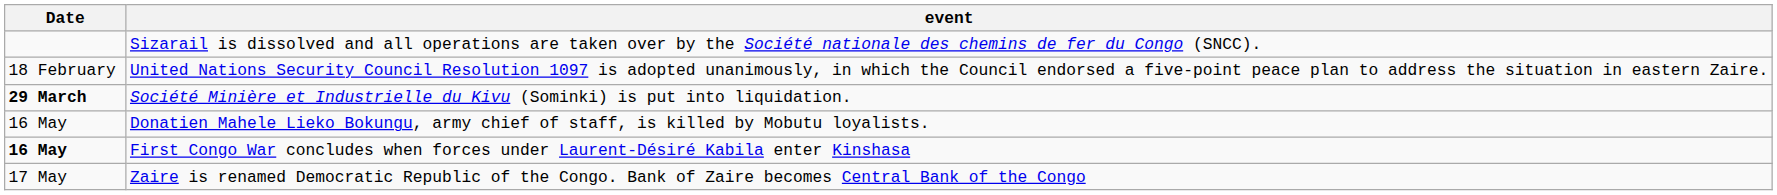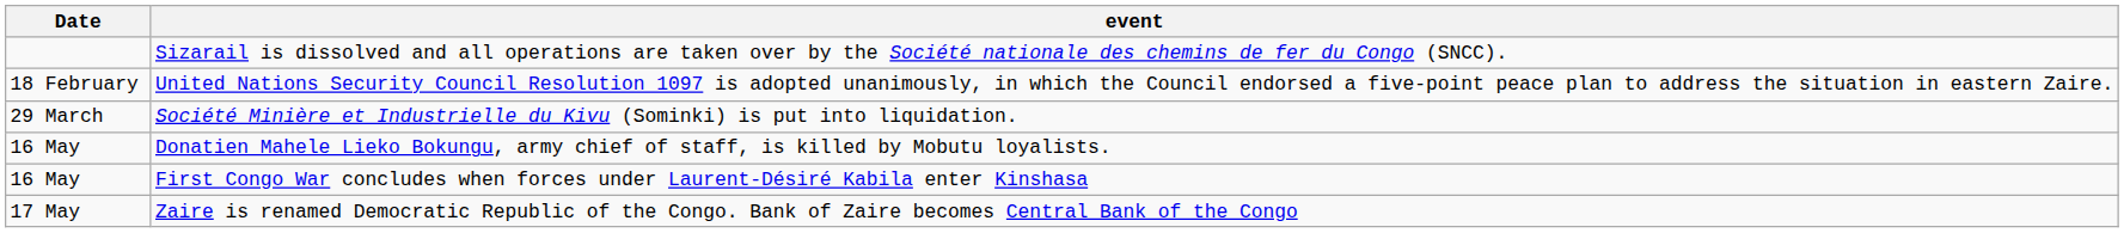row 4 | Date: bold -> normal
row 6 | Date: bold -> normal
